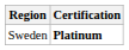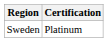Sweden | Certification: bold -> normal
